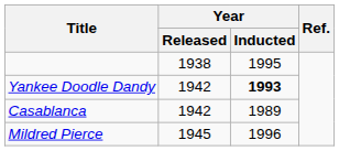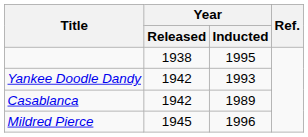Yankee Doodle Dandy | Year / Inducted: bold -> normal
